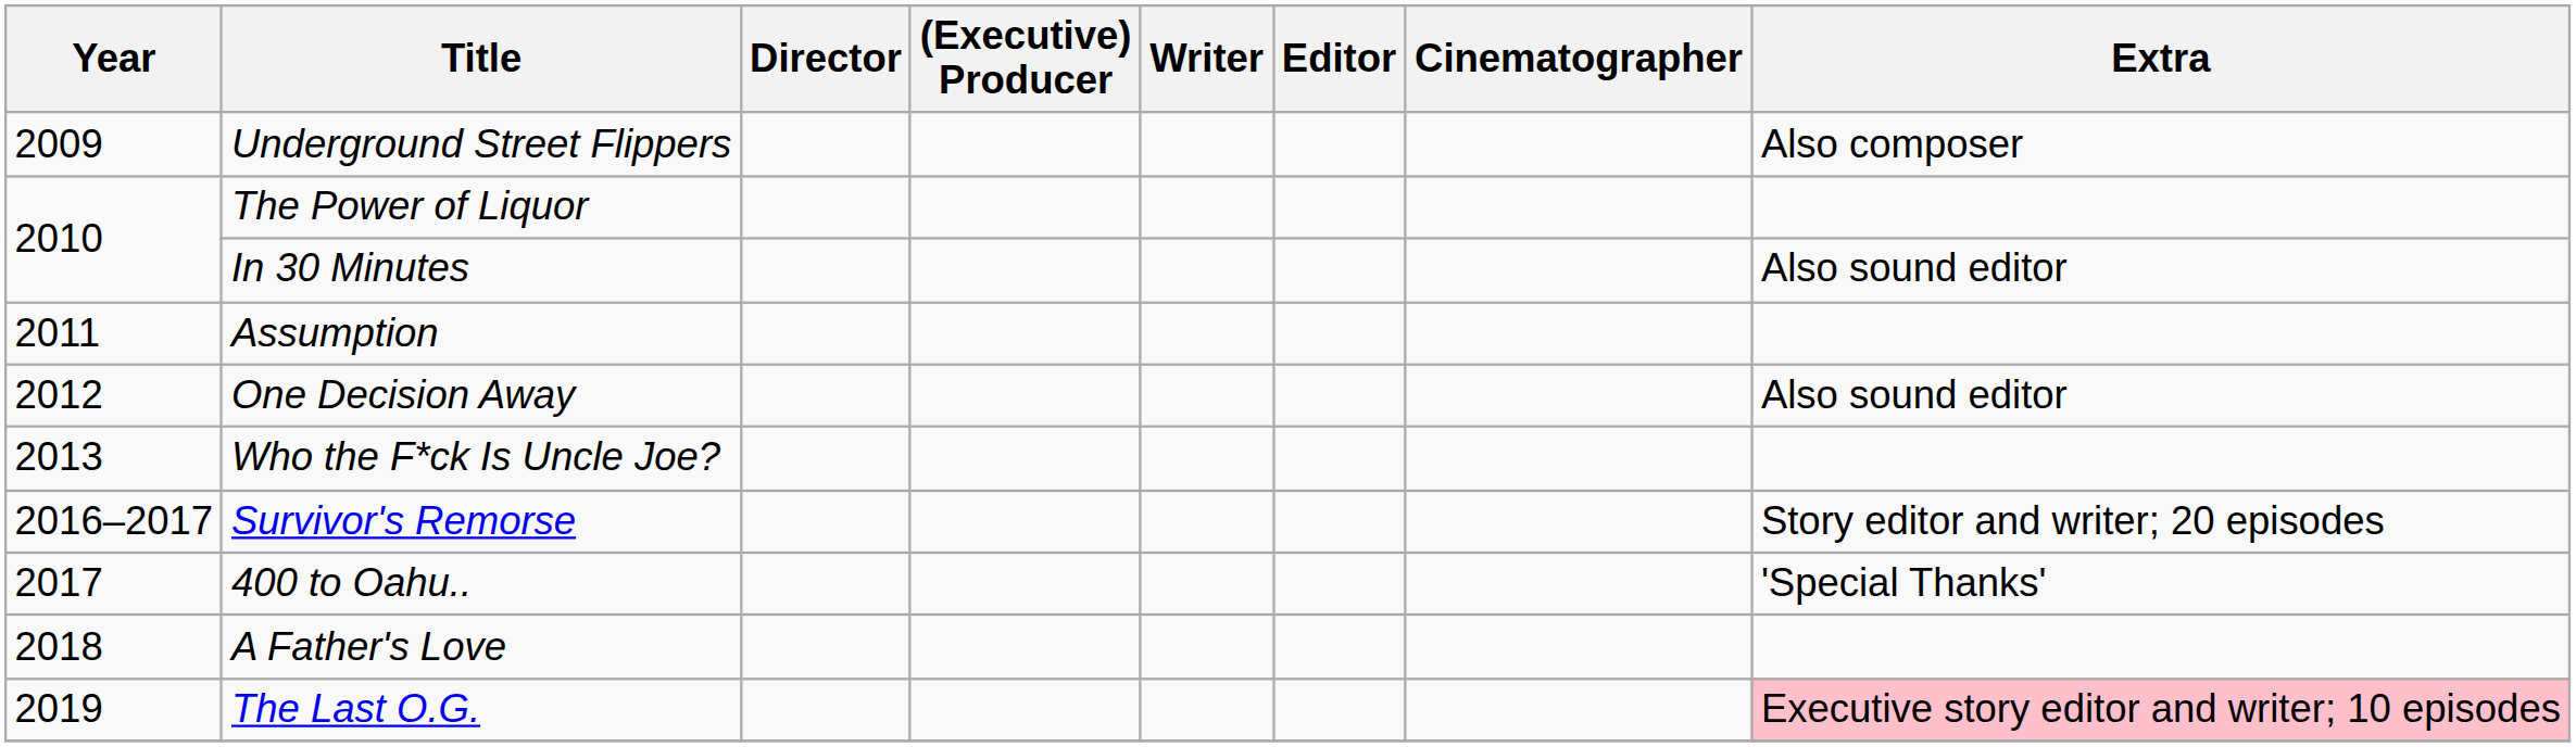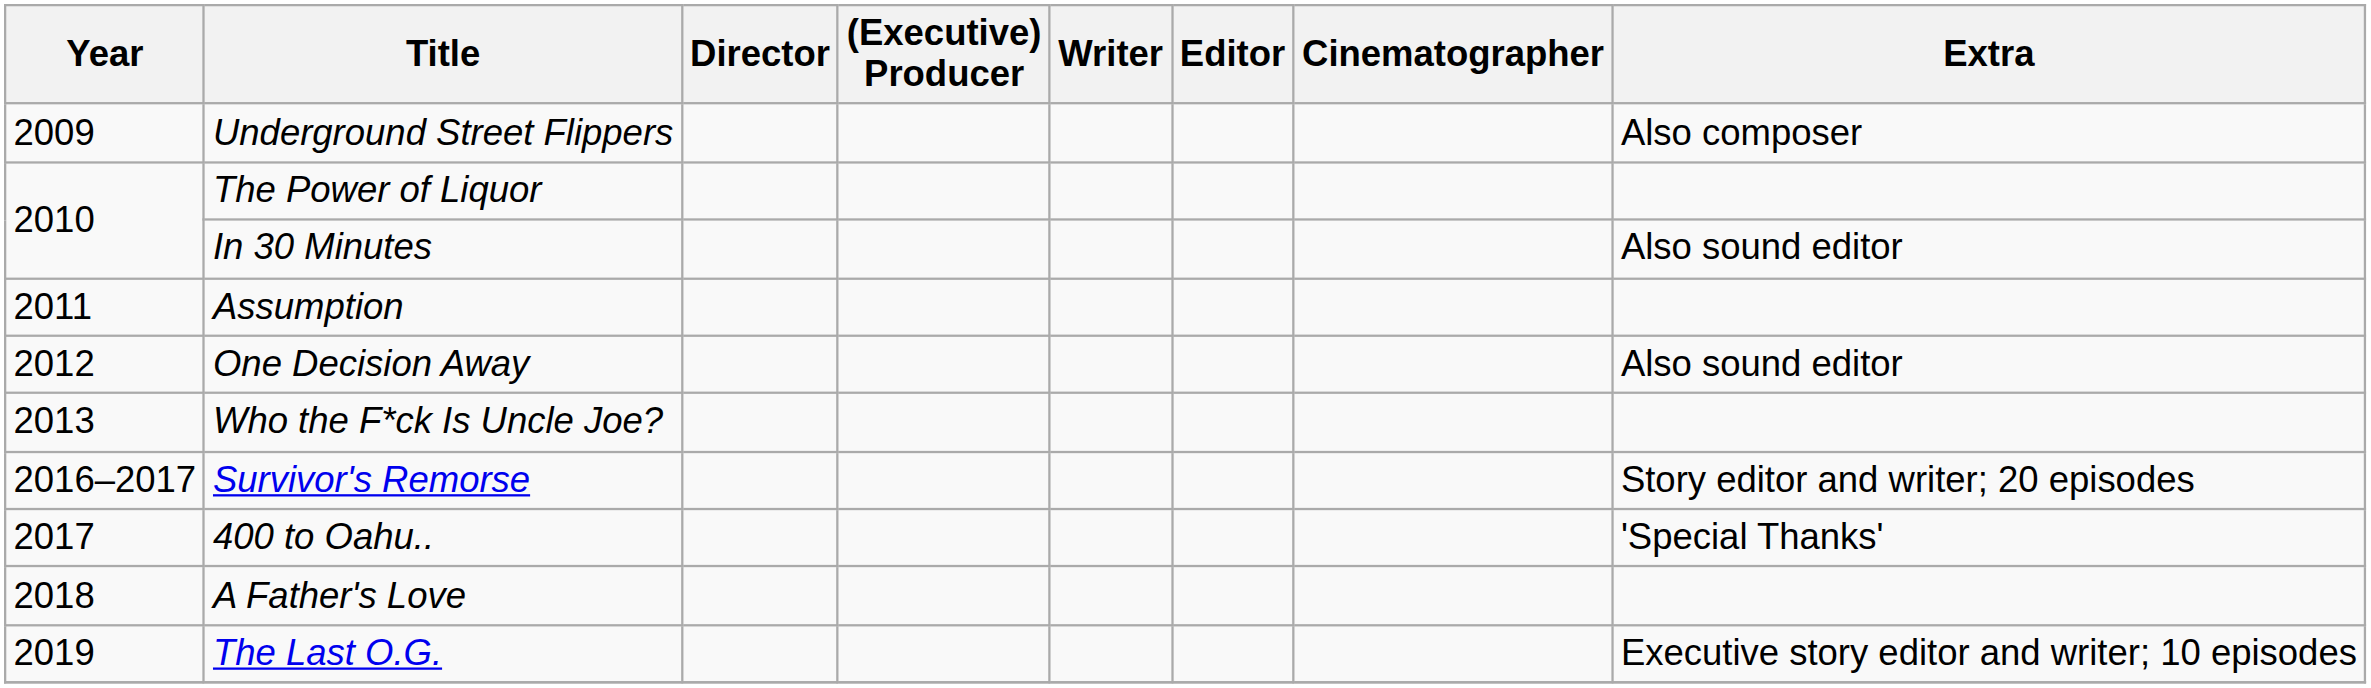The Last O.G. | Extra: pink background -> no background
